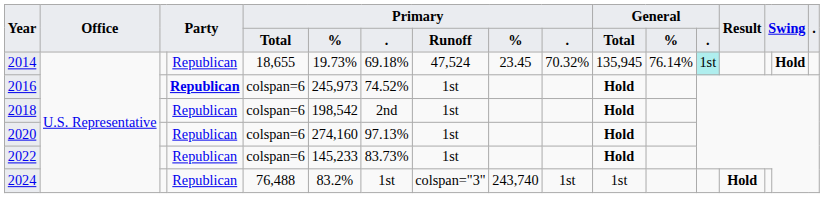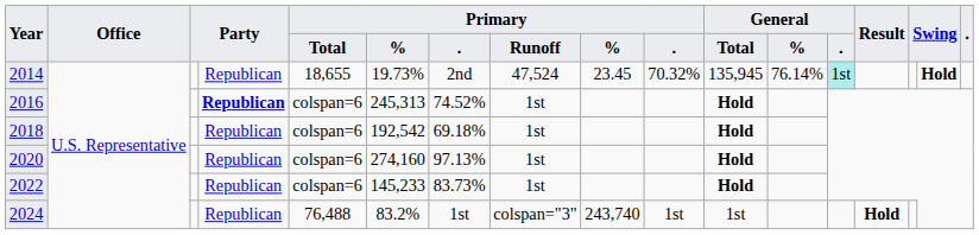2014 | column 7: 69.18% -> 2nd
2016 | column 6: 245,973 -> 245,313
2018 | column 6: 198,542 -> 192,542
2018 | column 7: 2nd -> 69.18%
